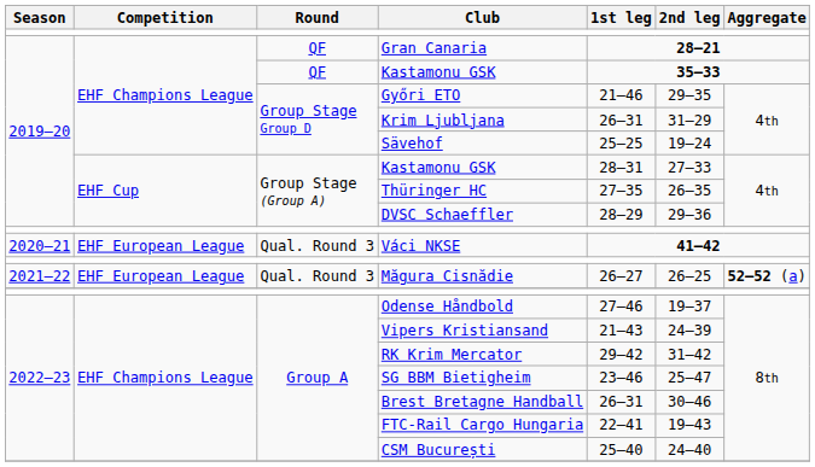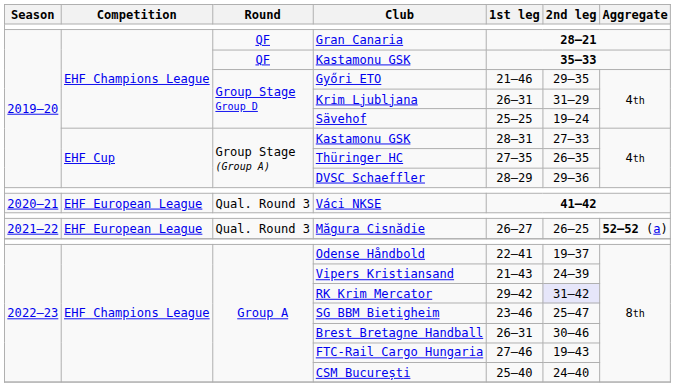Odense Håndbold | 1st leg: 27–46 -> 22–41
RK Krim Mercator | 2nd leg: no background -> lavender background
FTC-Rail Cargo Hungaria | 1st leg: 22–41 -> 27–46
